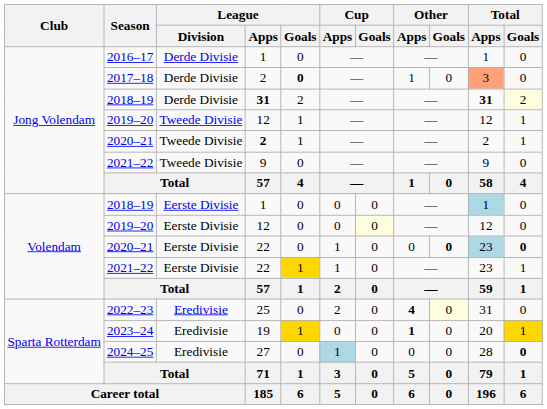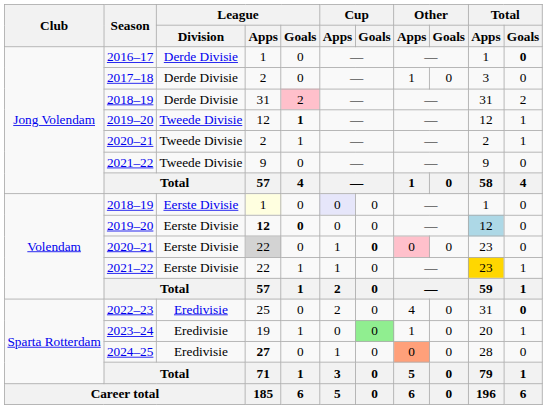2016–17 | Total / Goals: normal -> bold
2017–18 | League / Goals: bold -> normal
2017–18 | Total / Apps: lightsalmon background -> no background
2018–19 / Derde Divisie | League / Apps: bold -> normal
2018–19 / Derde Divisie | League / Goals: no background -> pink background
2018–19 / Derde Divisie | Total / Apps: bold -> normal
2018–19 / Derde Divisie | Total / Goals: lightyellow background -> no background
2019–20 / Tweede Divisie | League / Goals: normal -> bold
2020–21 / Tweede Divisie | League / Apps: bold -> normal
2018–19 / Eerste Divisie | League / Apps: no background -> lightyellow background
2018–19 / Eerste Divisie | Cup / Apps: no background -> lavender background
2018–19 / Eerste Divisie | Total / Apps: lightblue background -> no background
2019–20 / Eerste Divisie | League / Apps: normal -> bold
2019–20 / Eerste Divisie | League / Goals: normal -> bold
2019–20 / Eerste Divisie | Cup / Goals: lightyellow background -> no background
2019–20 / Eerste Divisie | Total / Apps: no background -> lightblue background
2020–21 / Eerste Divisie | League / Apps: no background -> lightgrey background
2020–21 / Eerste Divisie | Cup / Goals: normal -> bold
2020–21 / Eerste Divisie | Other / Apps: no background -> pink background
2020–21 / Eerste Divisie | Other / Goals: bold -> normal
2020–21 / Eerste Divisie | Total / Apps: lightblue background -> no background
2020–21 / Eerste Divisie | Total / Goals: bold -> normal
2021–22 / Eerste Divisie | League / Goals: gold background -> no background
2021–22 / Eerste Divisie | Total / Apps: no background -> gold background
2022–23 | Other / Apps: bold -> normal
2022–23 | Other / Goals: lightyellow background -> no background
2022–23 | Total / Goals: normal -> bold
2023–24 | League / Goals: gold background -> no background
2023–24 | Cup / Goals: no background -> lightgreen background
2023–24 | Other / Apps: bold -> normal
2023–24 | Total / Goals: gold background -> no background
2024–25 | League / Apps: normal -> bold
2024–25 | Cup / Apps: lightblue background -> no background
2024–25 | Other / Apps: no background -> lightsalmon background
2024–25 | Total / Goals: bold -> normal
